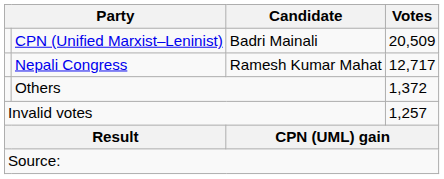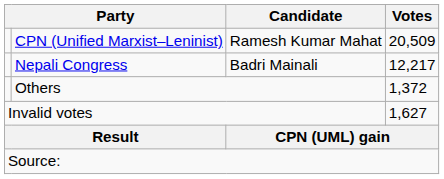CPN (Unified Marxist–Leninist) | Candidate: Badri Mainali -> Ramesh Kumar Mahat
Nepali Congress | Candidate: Ramesh Kumar Mahat -> Badri Mainali
Nepali Congress | Votes: 12,717 -> 12,217
Invalid votes | Votes: 1,257 -> 1,627
